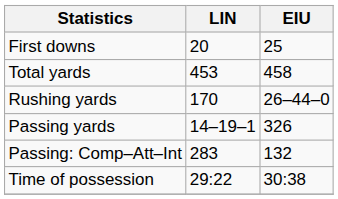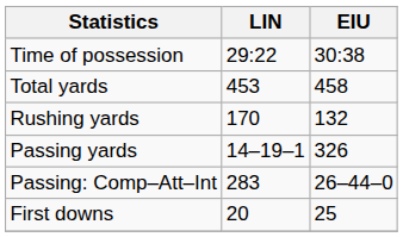rows swapped: First downs <-> Time of possession
Rushing yards | EIU: 26–44–0 -> 132
Passing: Comp–Att–Int | EIU: 132 -> 26–44–0
